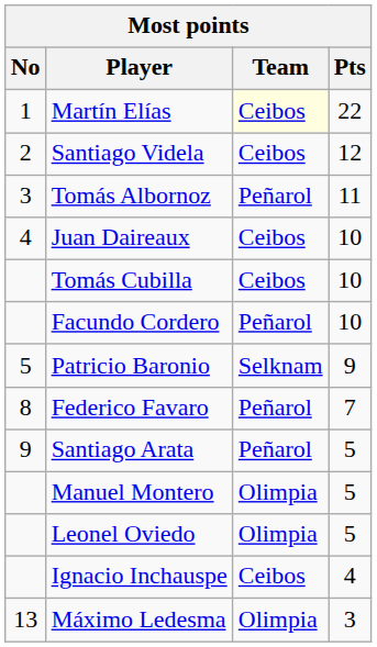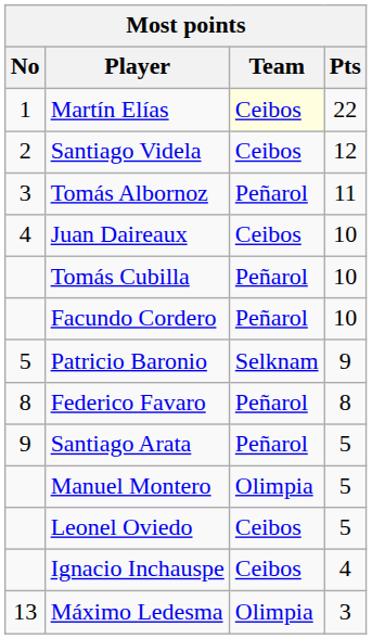Tomás Cubilla | Team: Ceibos -> Peñarol
Federico Favaro | Pts: 7 -> 8
Leonel Oviedo | Team: Olimpia -> Ceibos
